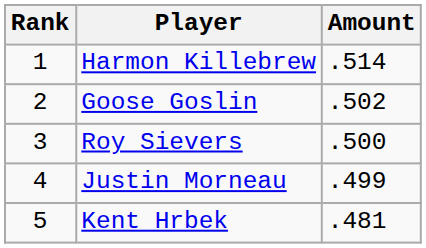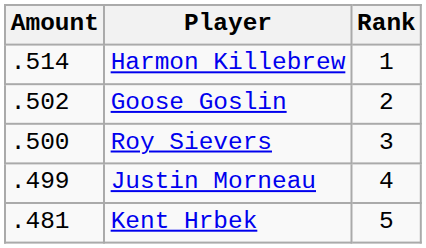columns swapped: Rank <-> Amount
